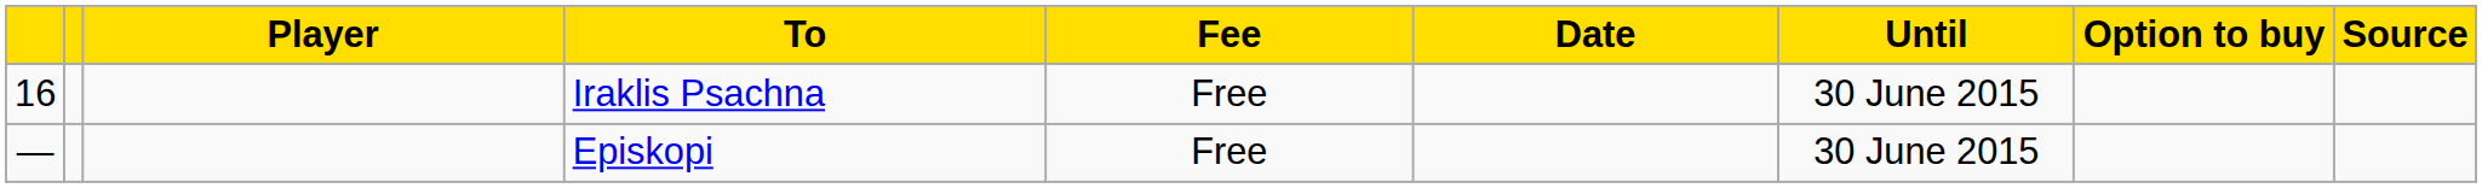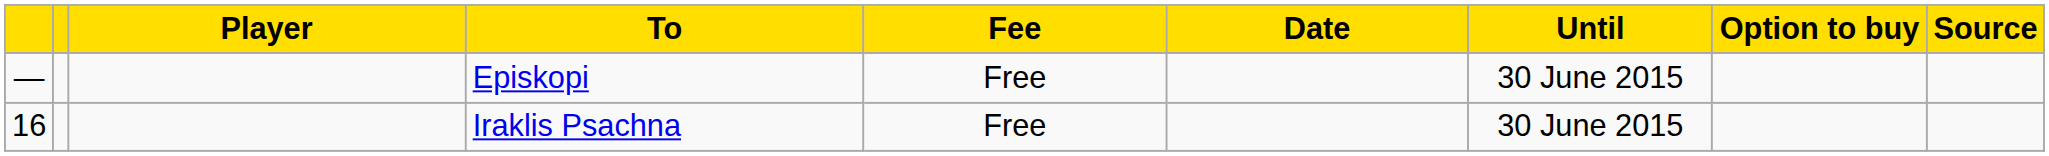rows swapped: Iraklis Psachna <-> Episkopi
